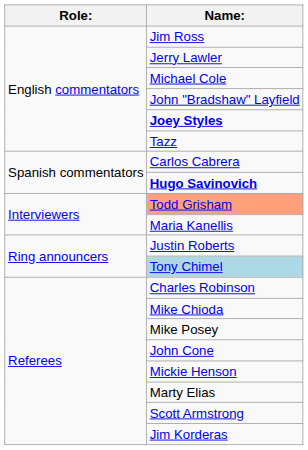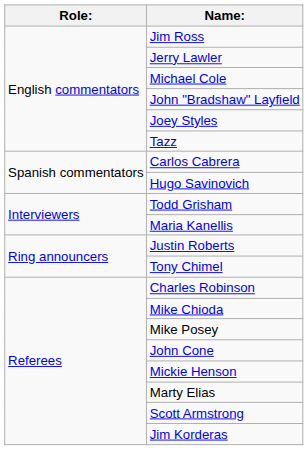Joey Styles | Name:: bold -> normal
Hugo Savinovich | Name:: bold -> normal
Todd Grisham | Name:: lightsalmon background -> no background
Tony Chimel | Name:: lightblue background -> no background
